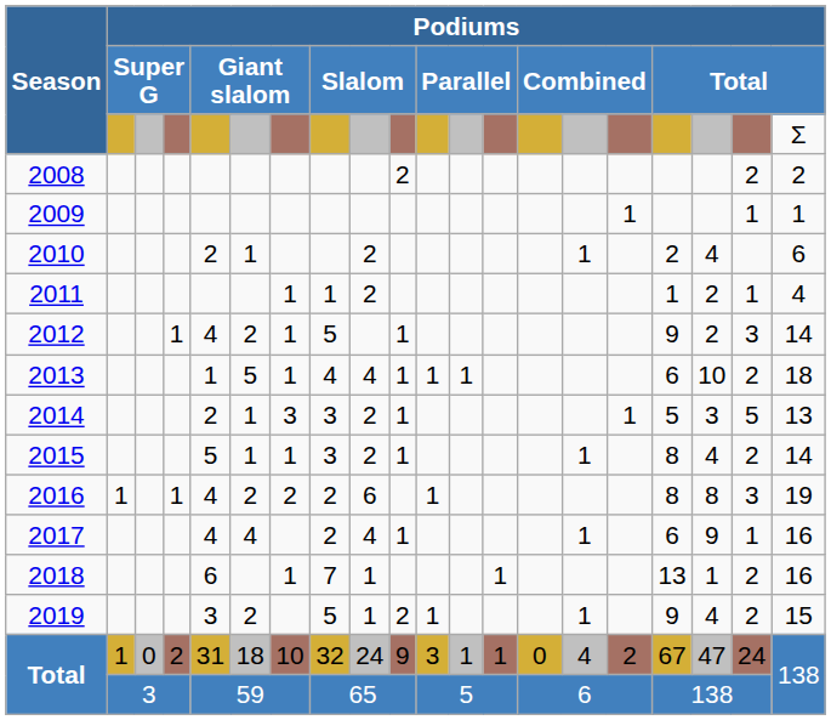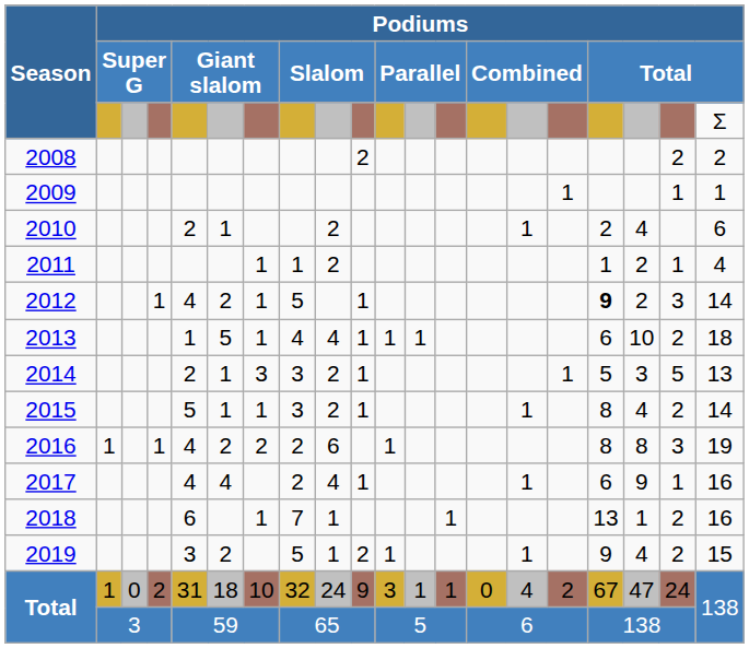2012 | column 17: normal -> bold
